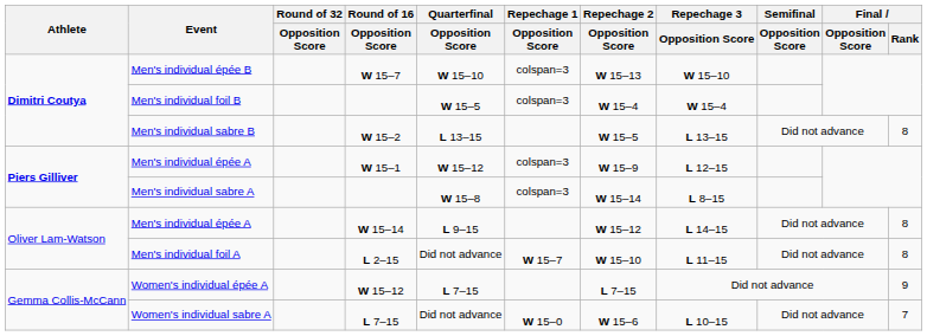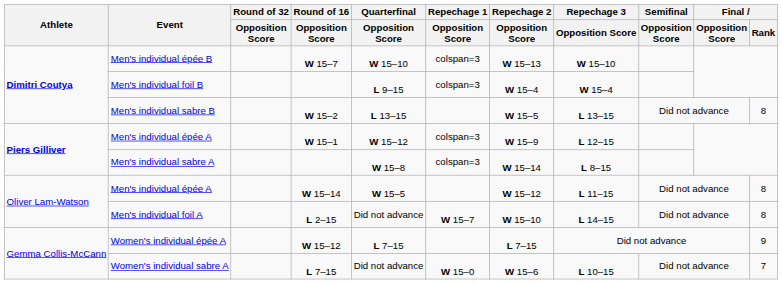Men's individual foil B | Quarterfinal / Opposition Score: W 15–5 -> L 9–15
Men's individual épée A / W 15–14 | Quarterfinal / Opposition Score: L 9–15 -> W 15–5
Men's individual épée A / W 15–14 | Repechage 3 / Opposition Score: L 14–15 -> L 11–15
Men's individual foil A | Repechage 3 / Opposition Score: L 11–15 -> L 14–15
